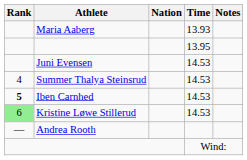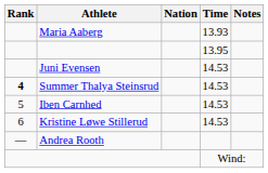Summer Thalya Steinsrud | Rank: normal -> bold
Iben Carnhed | Rank: bold -> normal
Kristine Løwe Stillerud | Rank: lightgreen background -> no background
